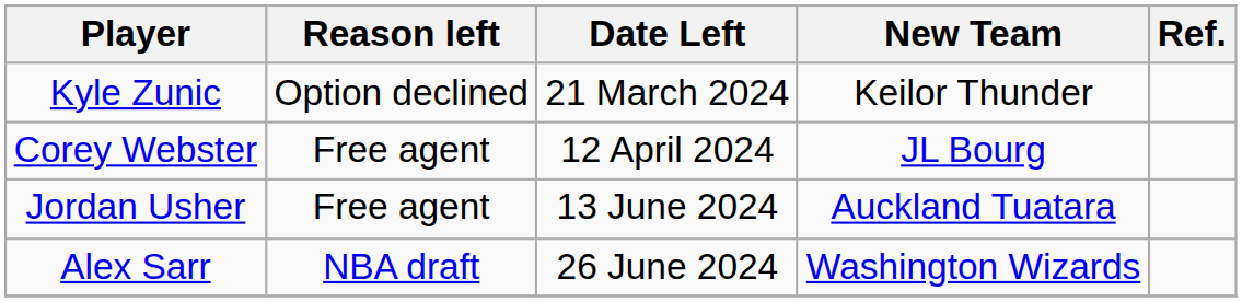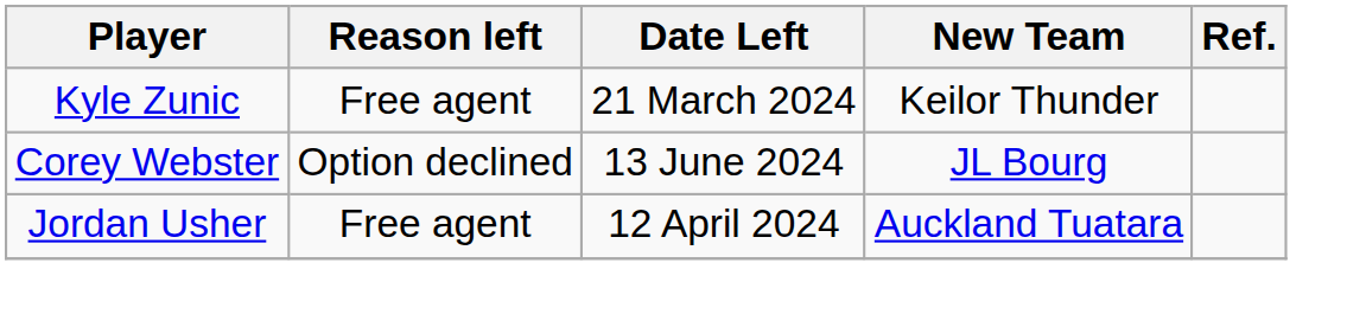Kyle Zunic | Reason left: Option declined -> Free agent
Corey Webster | Reason left: Free agent -> Option declined
Corey Webster | Date Left: 12 April 2024 -> 13 June 2024
Jordan Usher | Date Left: 13 June 2024 -> 12 April 2024
- row: Alex Sarr | NBA draft | 26 June 2024 | Washington Wizards
